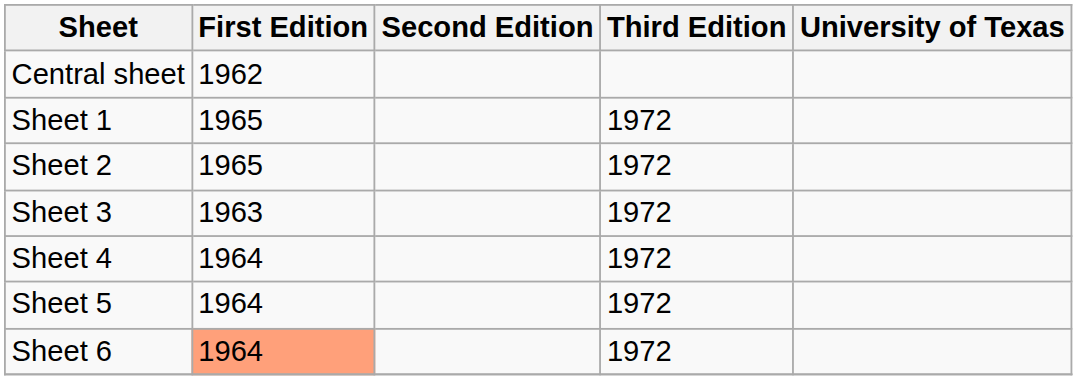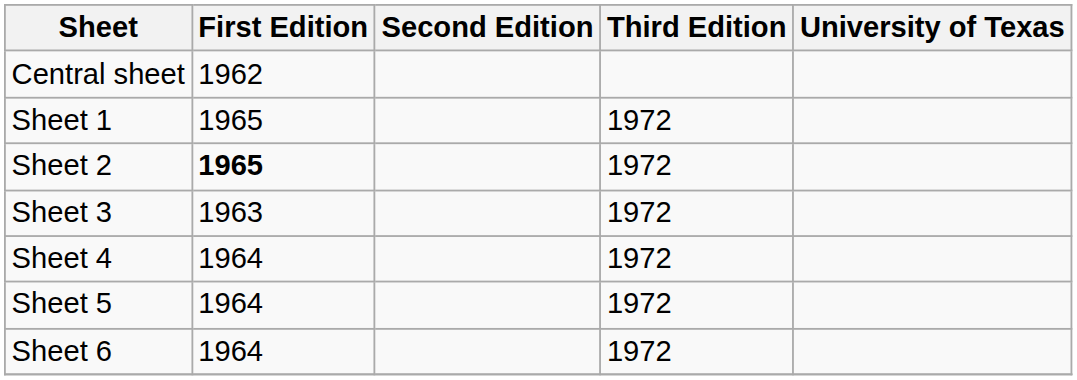Sheet 2 | First Edition: normal -> bold
Sheet 6 | First Edition: lightsalmon background -> no background
